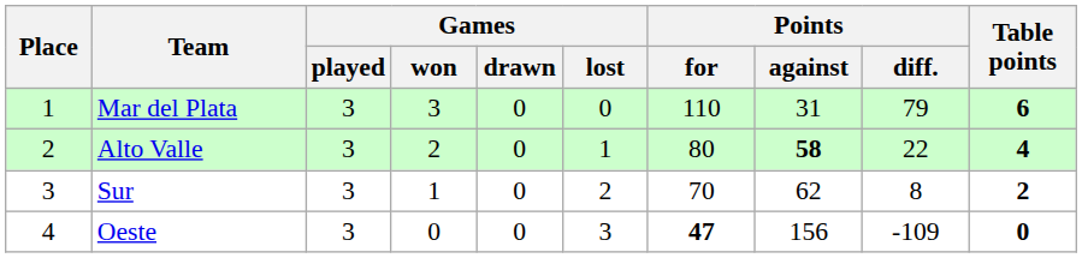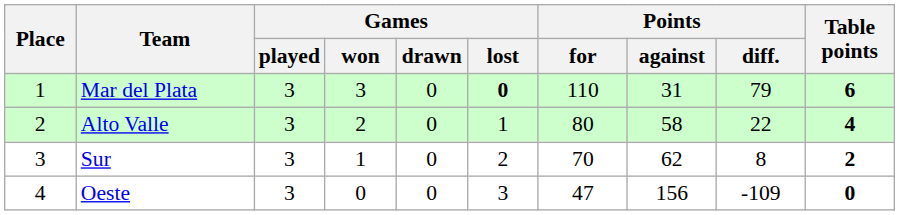Mar del Plata | Games / lost: normal -> bold
Alto Valle | Points / against: bold -> normal
Oeste | Points / for: bold -> normal
